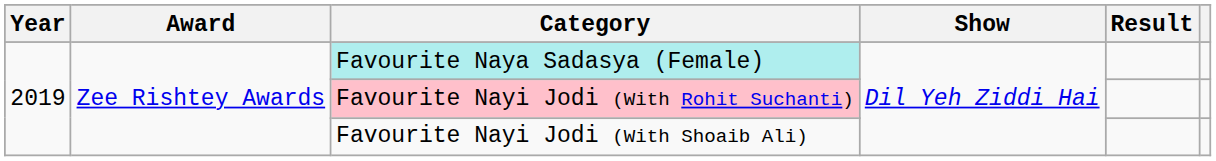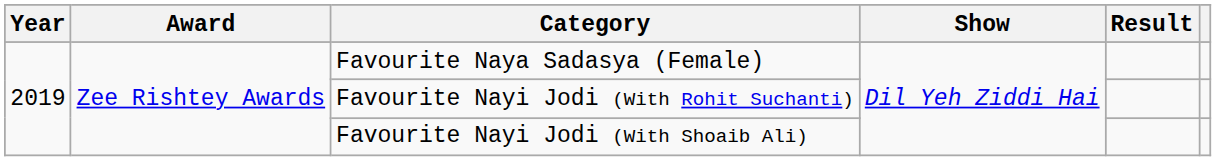Favourite Naya Sadasya (Female) | Category: paleturquoise background -> no background
Favourite Nayi Jodi (With Rohit Suchanti) | Category: pink background -> no background
